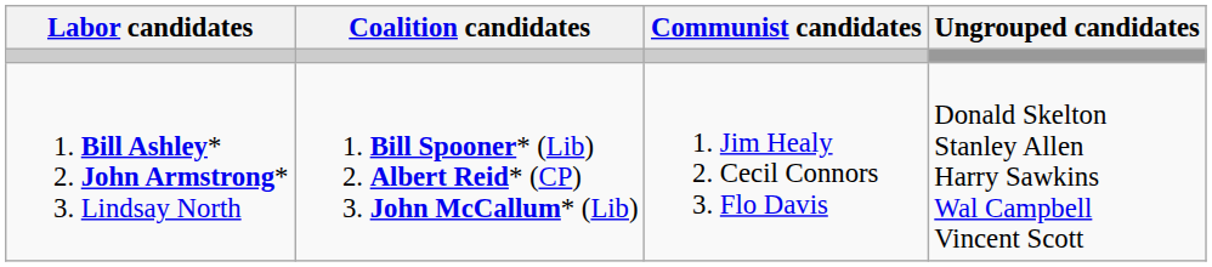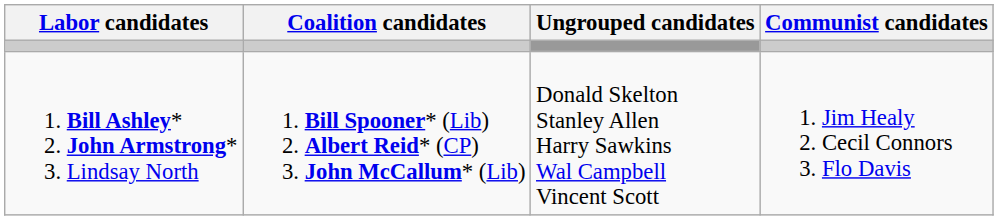columns swapped: Communist candidates <-> Ungrouped candidates
